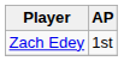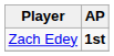Zach Edey | AP: normal -> bold
